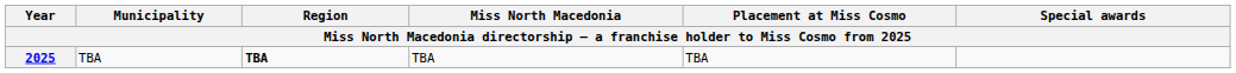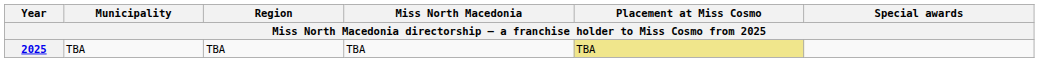2025 | Region: bold -> normal
2025 | Placement at Miss Cosmo: no background -> khaki background
